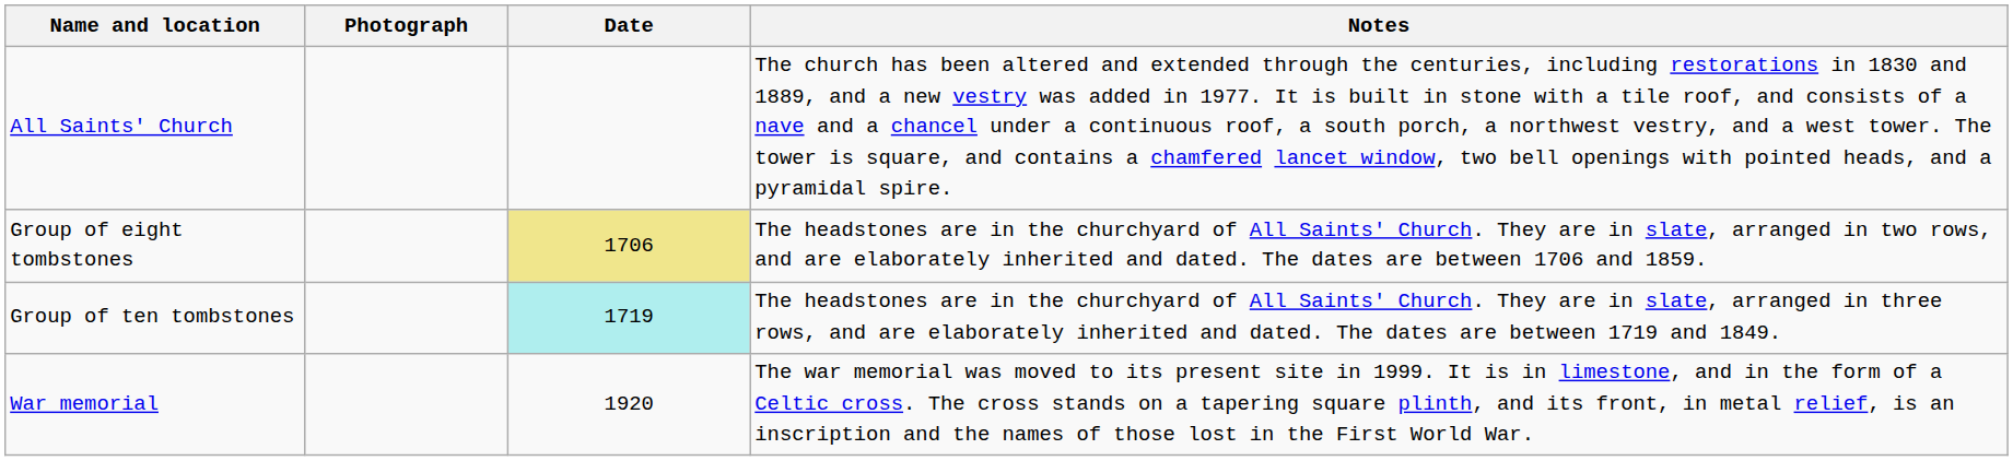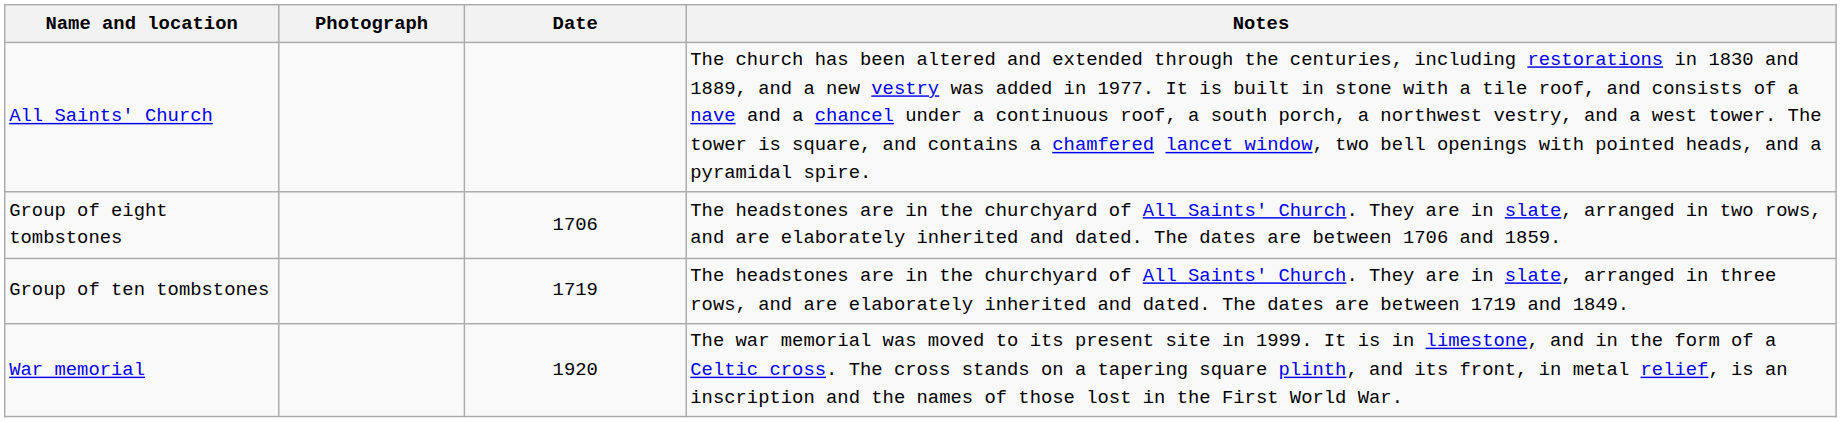Group of eight tombstones | Date: khaki background -> no background
Group of ten tombstones | Date: paleturquoise background -> no background
